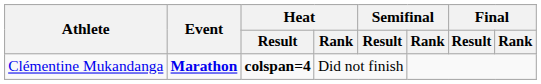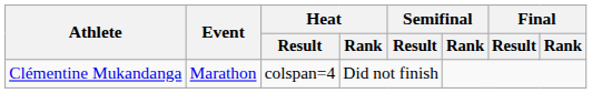Clémentine Mukandanga | Event: bold -> normal
Clémentine Mukandanga | Heat / Result: bold -> normal
